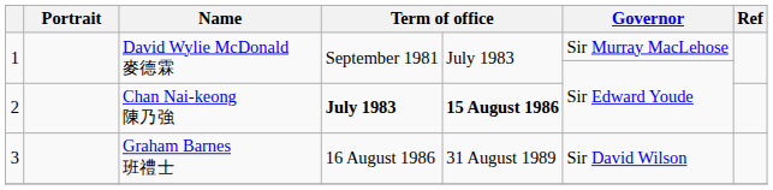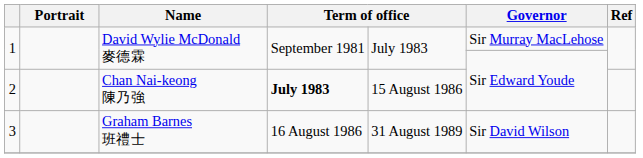2 | column 5: bold -> normal
